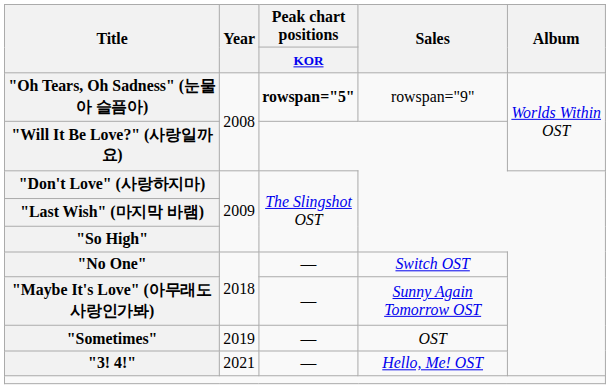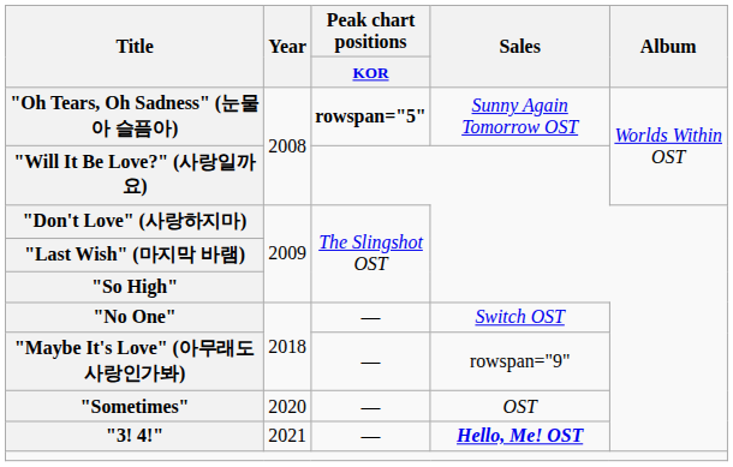"Oh Tears, Oh Sadness" (눈물아 슬픔아) | Sales: rowspan="9" -> Sunny Again Tomorrow OST
"Maybe It's Love" (아무래도 사랑인가봐) | Sales: Sunny Again Tomorrow OST -> rowspan="9"
"Sometimes" | Year: 2019 -> 2020
"3! 4!" | Sales: normal -> bold
